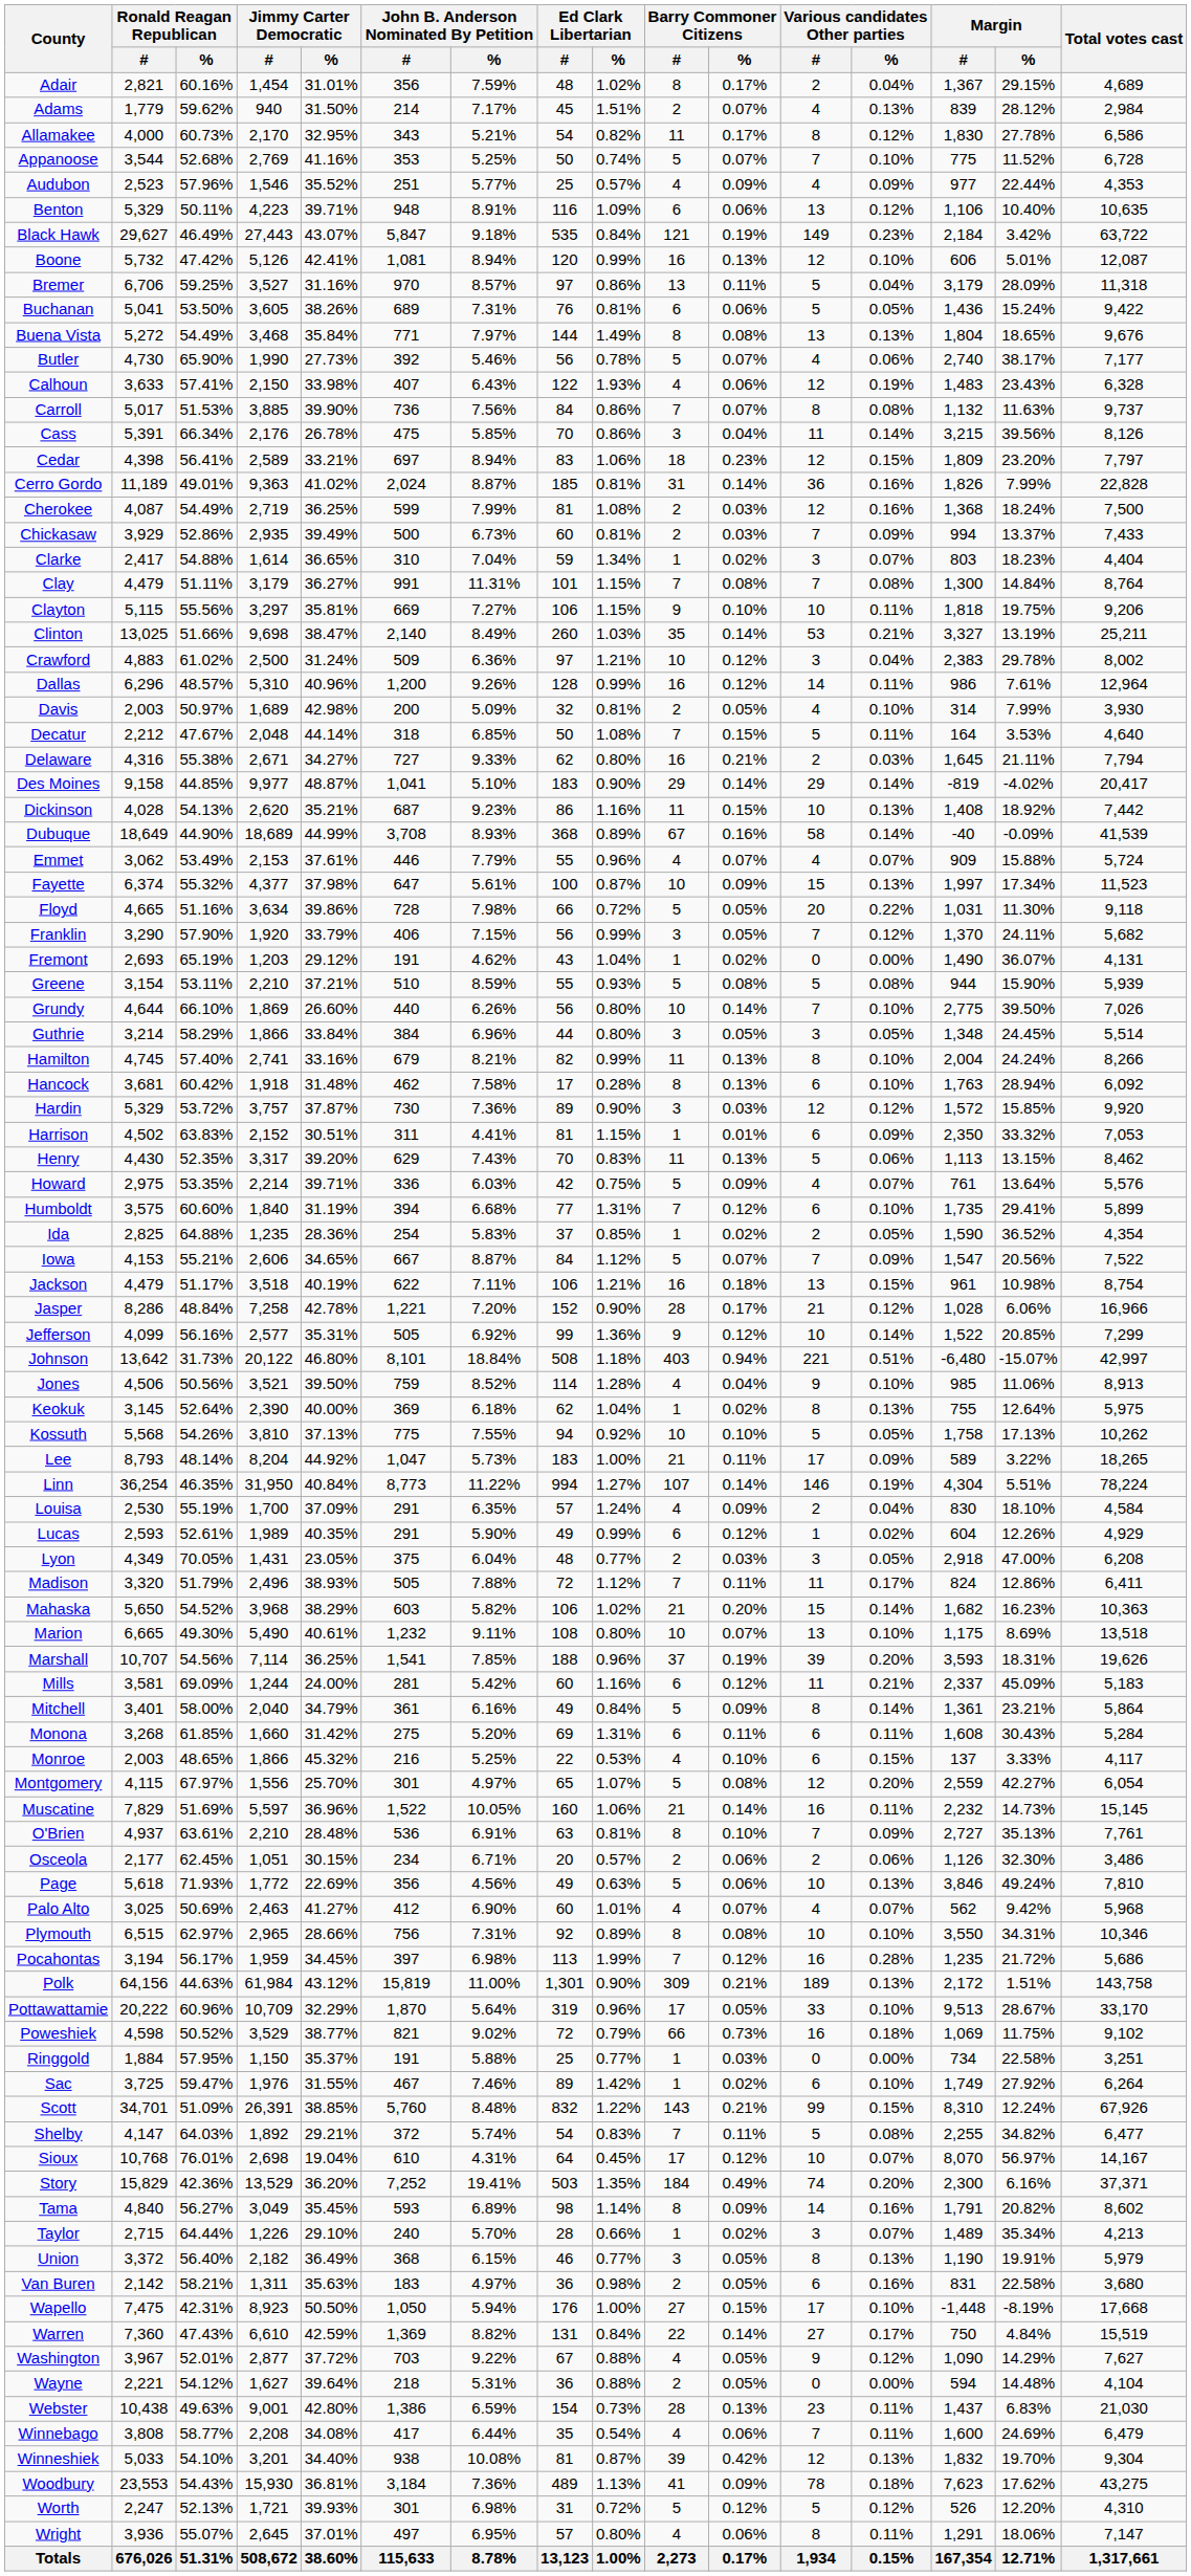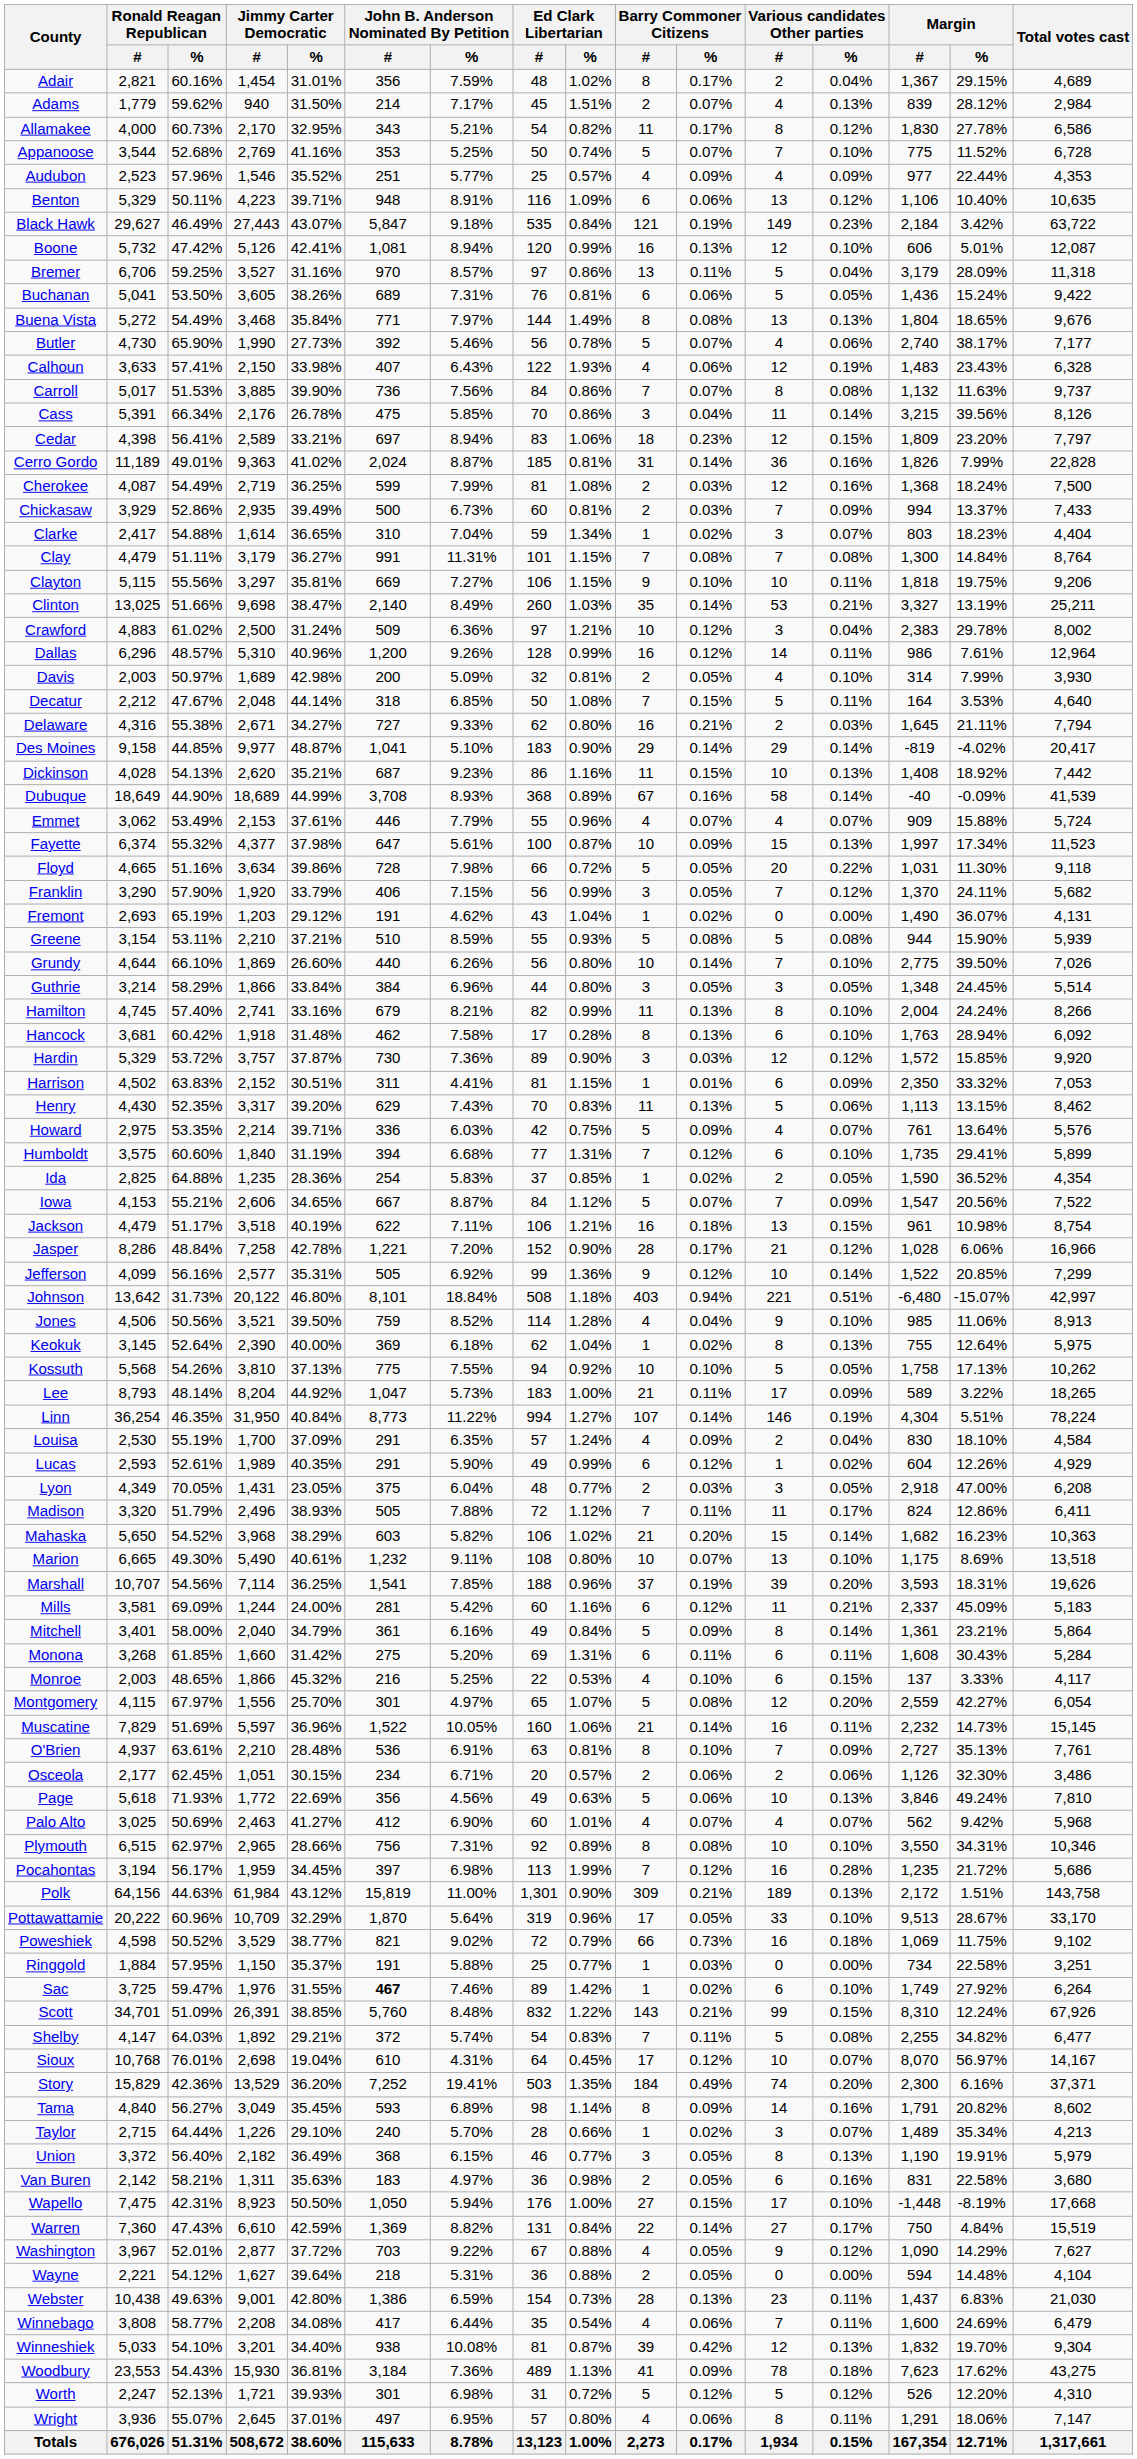Sac | John B. Anderson Nominated By Petition / #: normal -> bold
